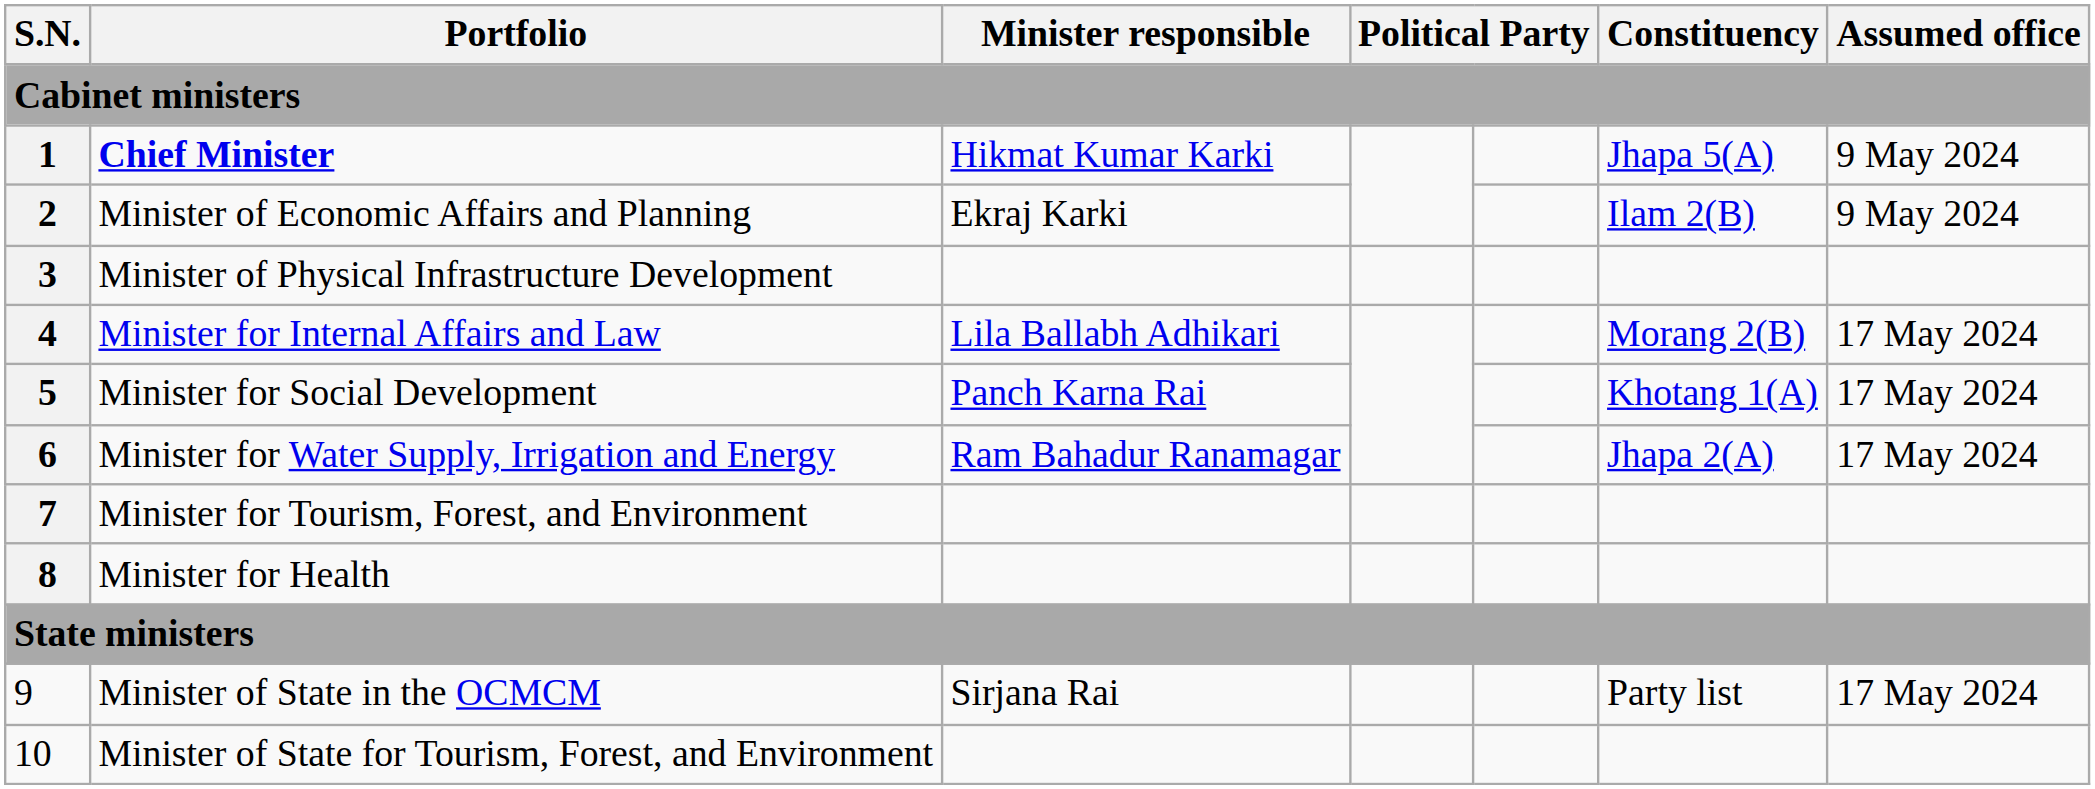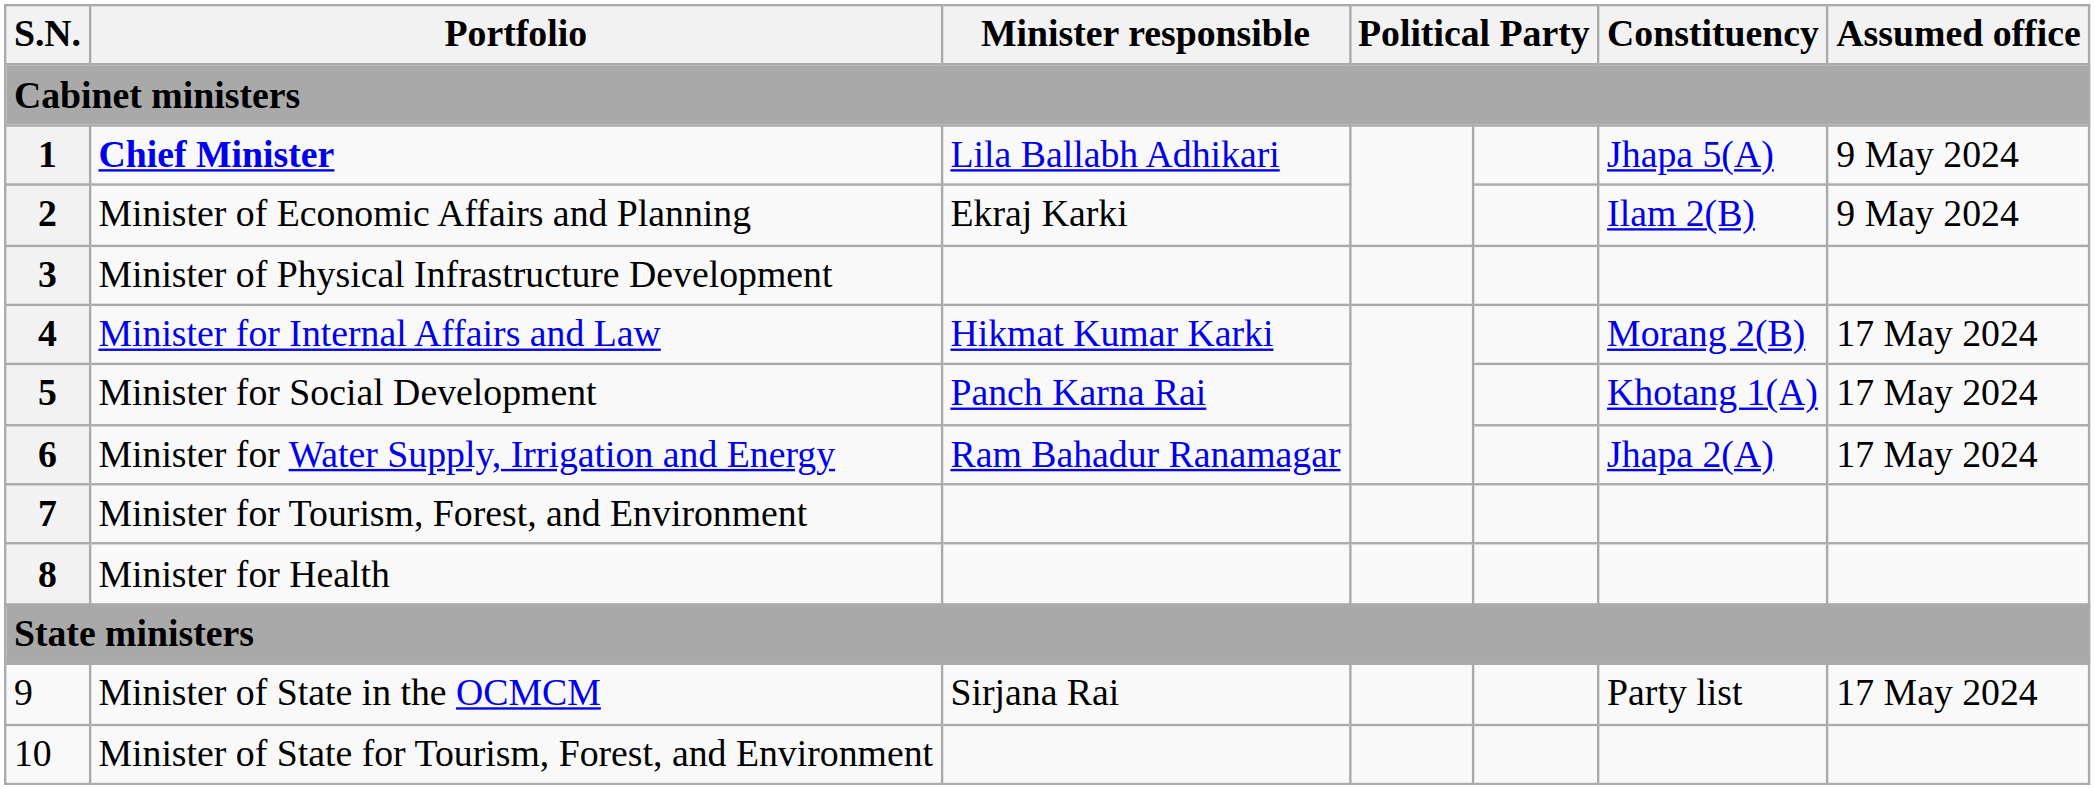Chief Minister | Minister responsible: Hikmat Kumar Karki -> Lila Ballabh Adhikari
Minister for Internal Affairs and Law | Minister responsible: Lila Ballabh Adhikari -> Hikmat Kumar Karki
